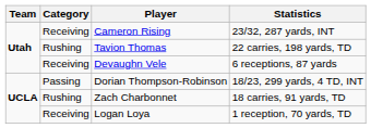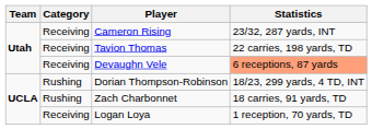Tavion Thomas | Category: Rushing -> Receiving
Devaughn Vele | Statistics: no background -> lightsalmon background
Dorian Thompson-Robinson | Category: Passing -> Rushing
